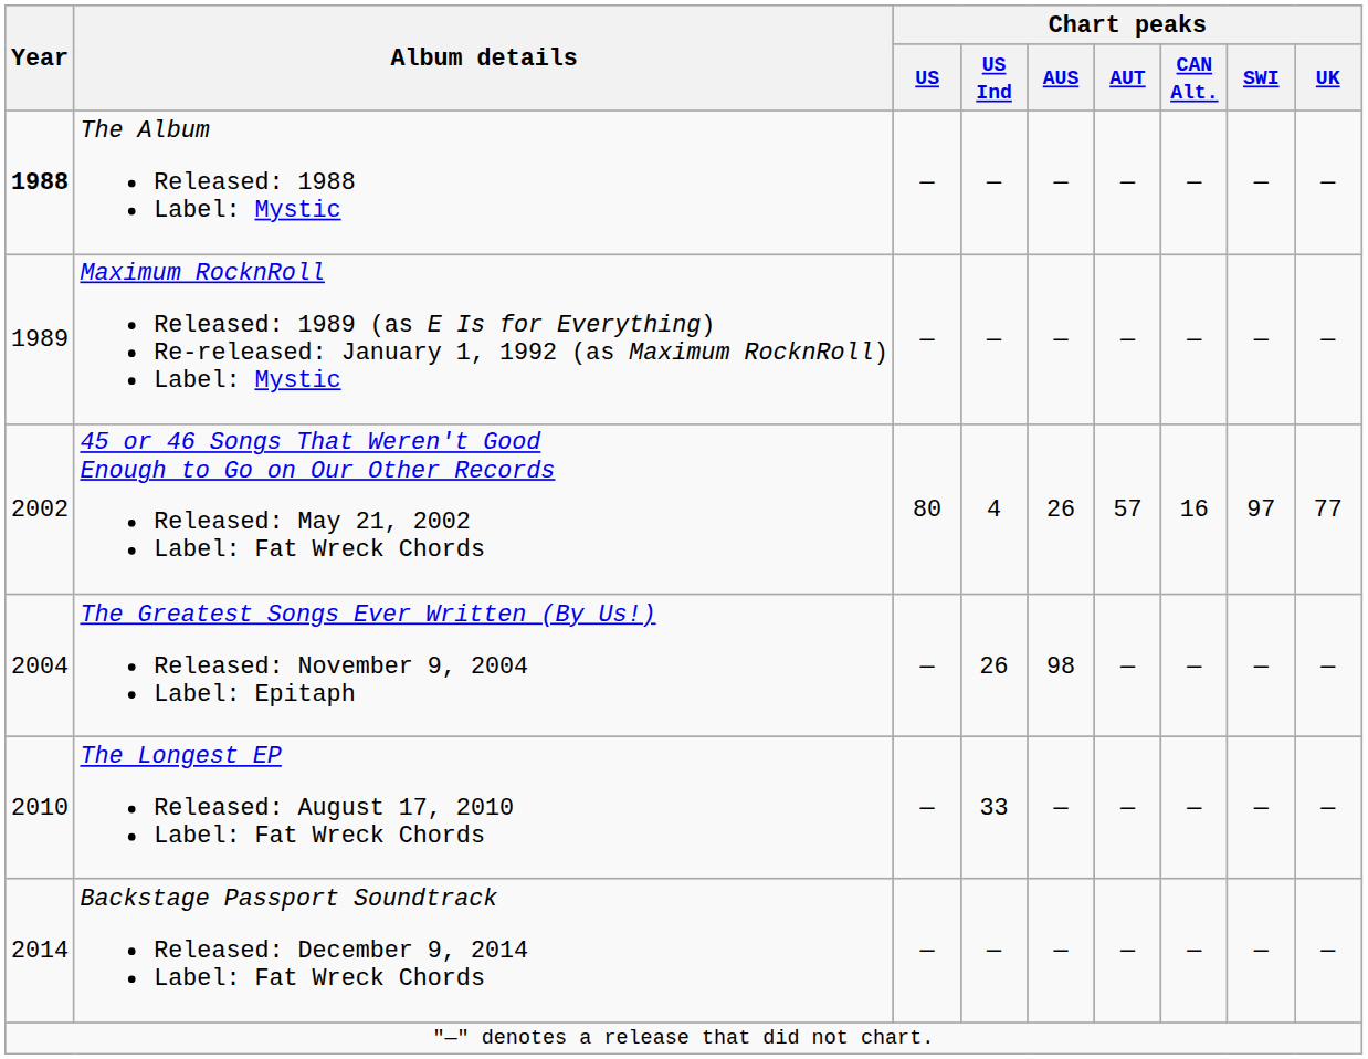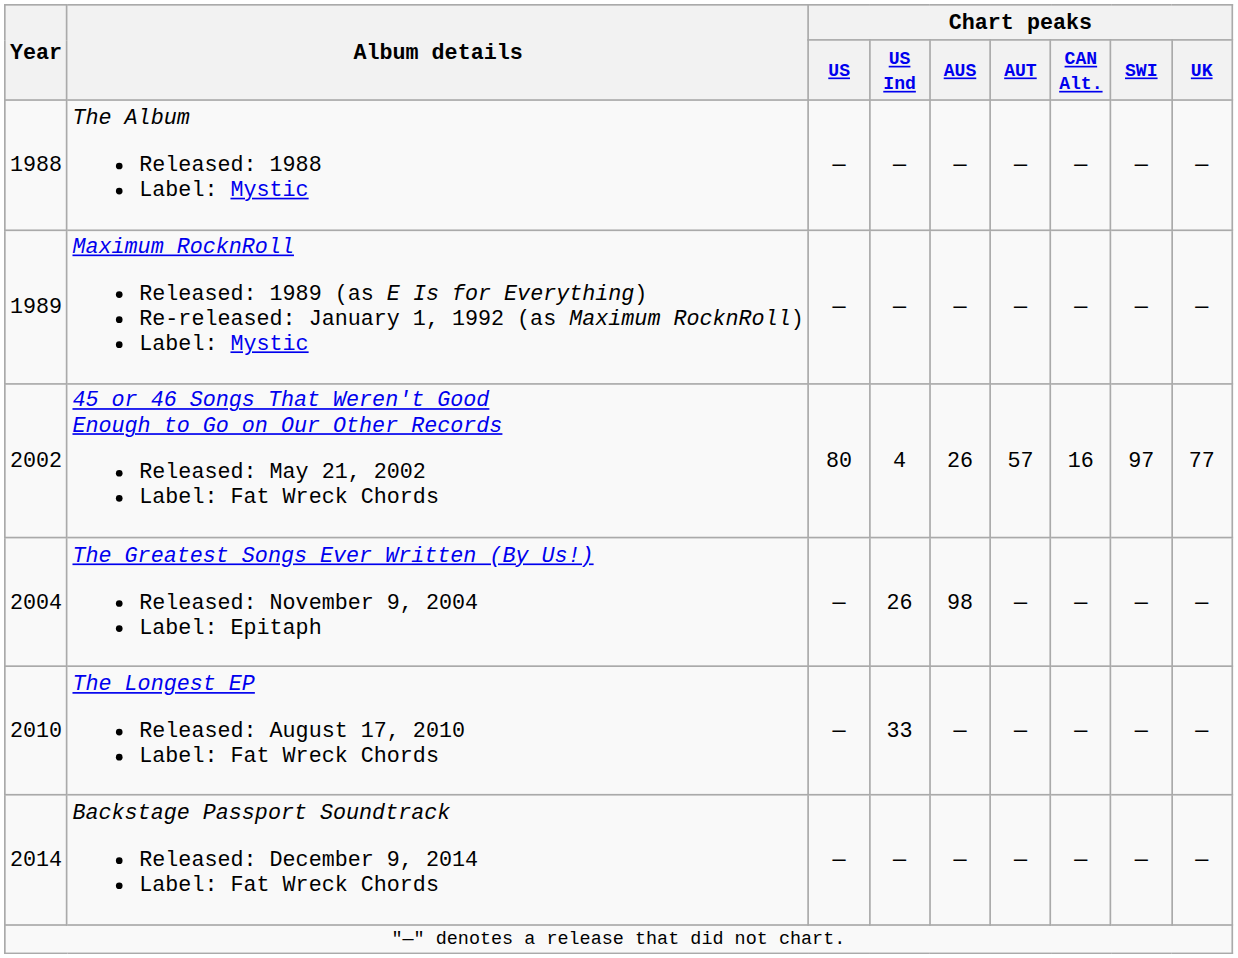The Album Released: 1988 Label: Mystic | Year: bold -> normal
